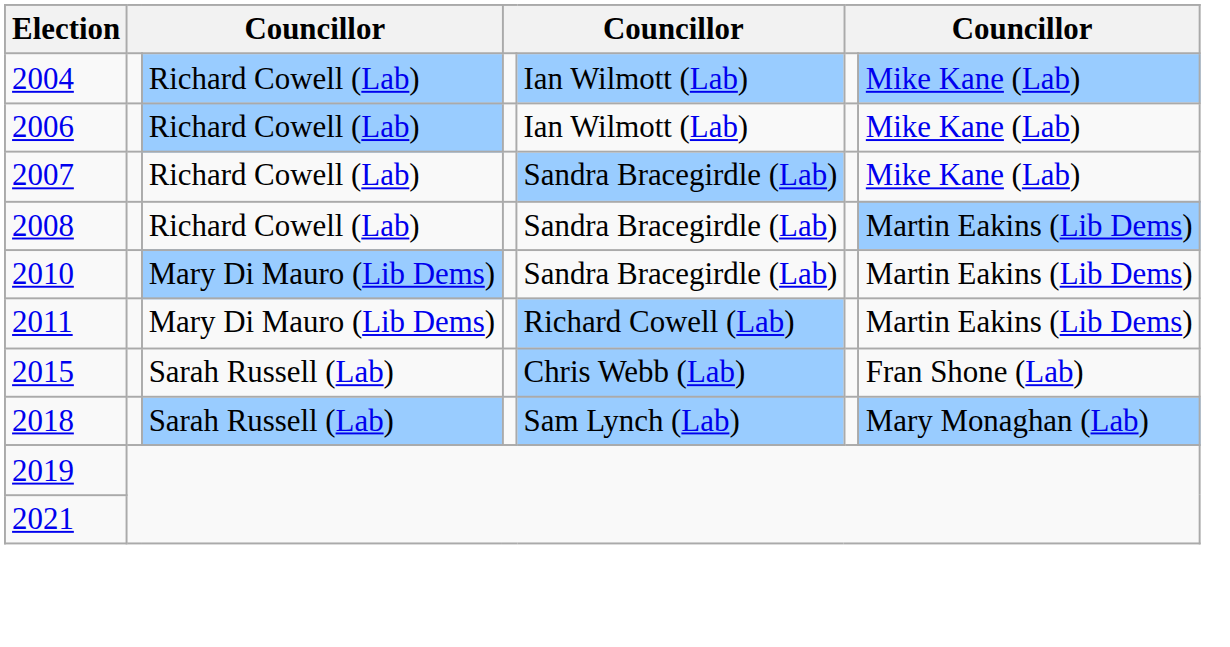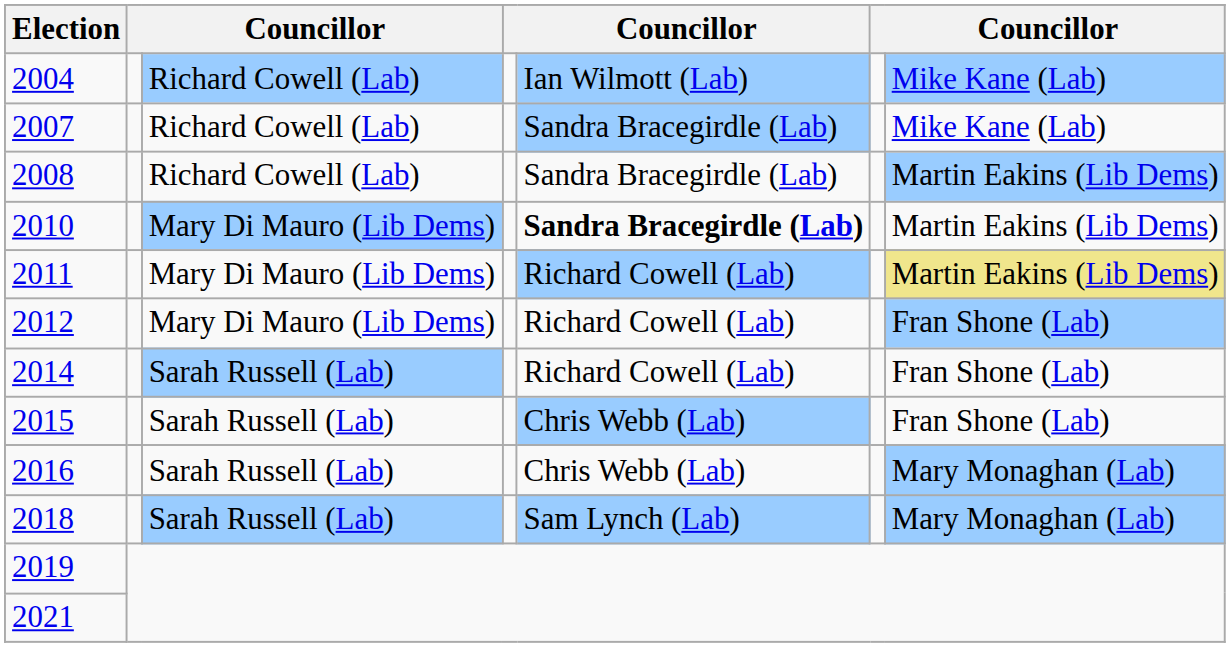- row: 2006 | Richard Cowell (Lab) | Ian Wilmott (Lab) | Mike Kane (Lab)
2010 | column 5: normal -> bold
2011 | column 7: no background -> khaki background
+ row: 2012 | Mary Di Mauro (Lib Dems) | Richard Cowell (Lab) | Fran Shone (Lab)
+ row: 2014 | Sarah Russell (Lab) | Richard Cowell (Lab) | Fran Shone (Lab)
+ row: 2016 | Sarah Russell (Lab) | Chris Webb (Lab) | Mary Monaghan (Lab)
